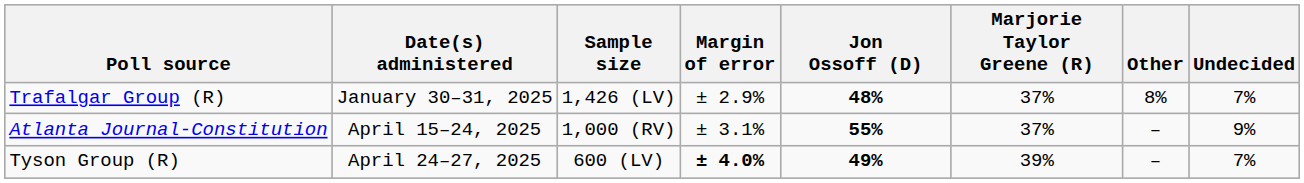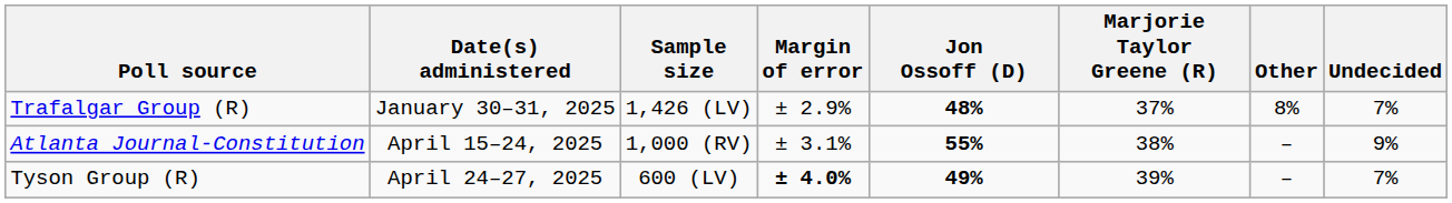Atlanta Journal-Constitution | Marjorie Taylor Greene (R): 37% -> 38%
